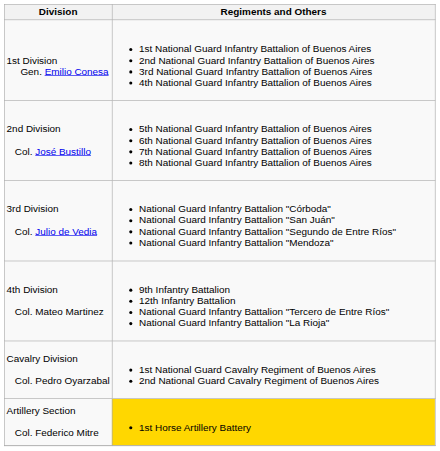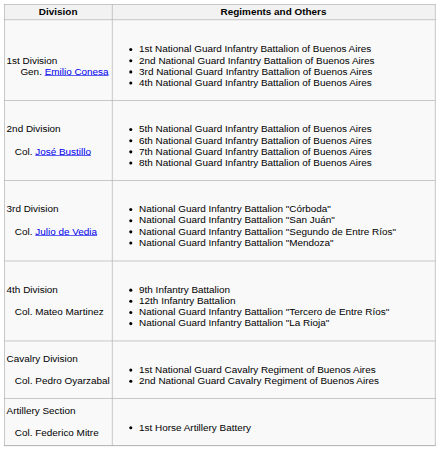Artillery Section Col. Federico Mitre | Regiments and Others: gold background -> no background
